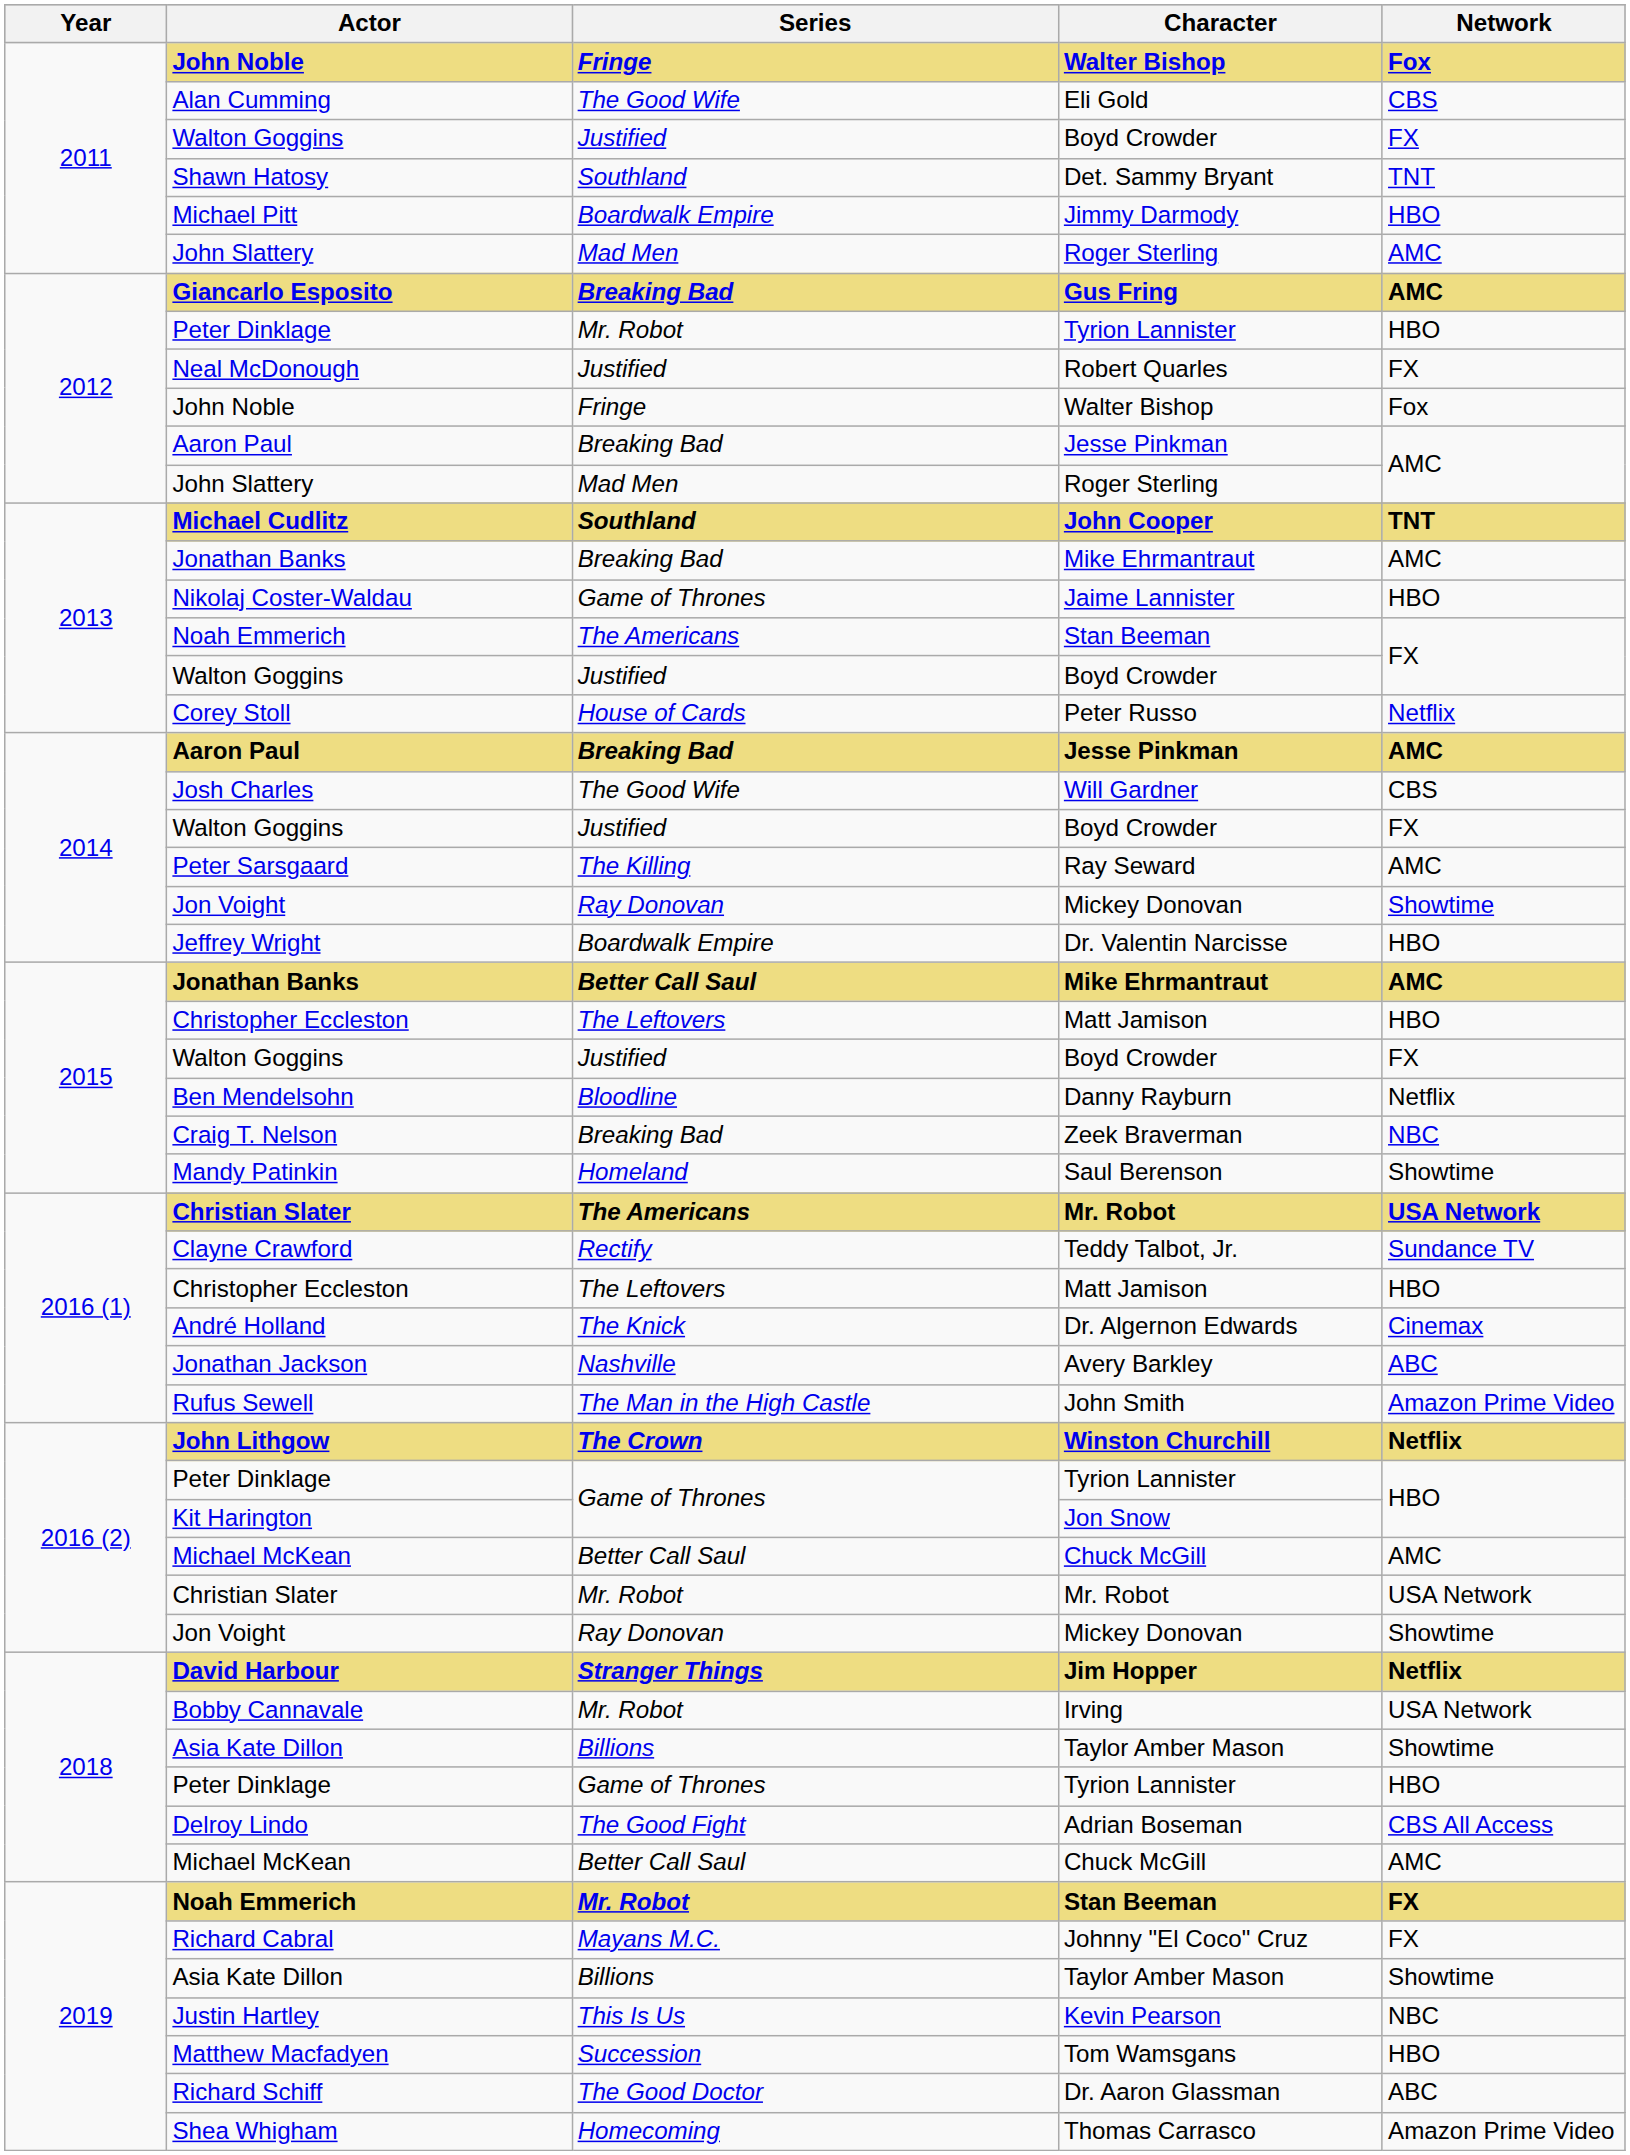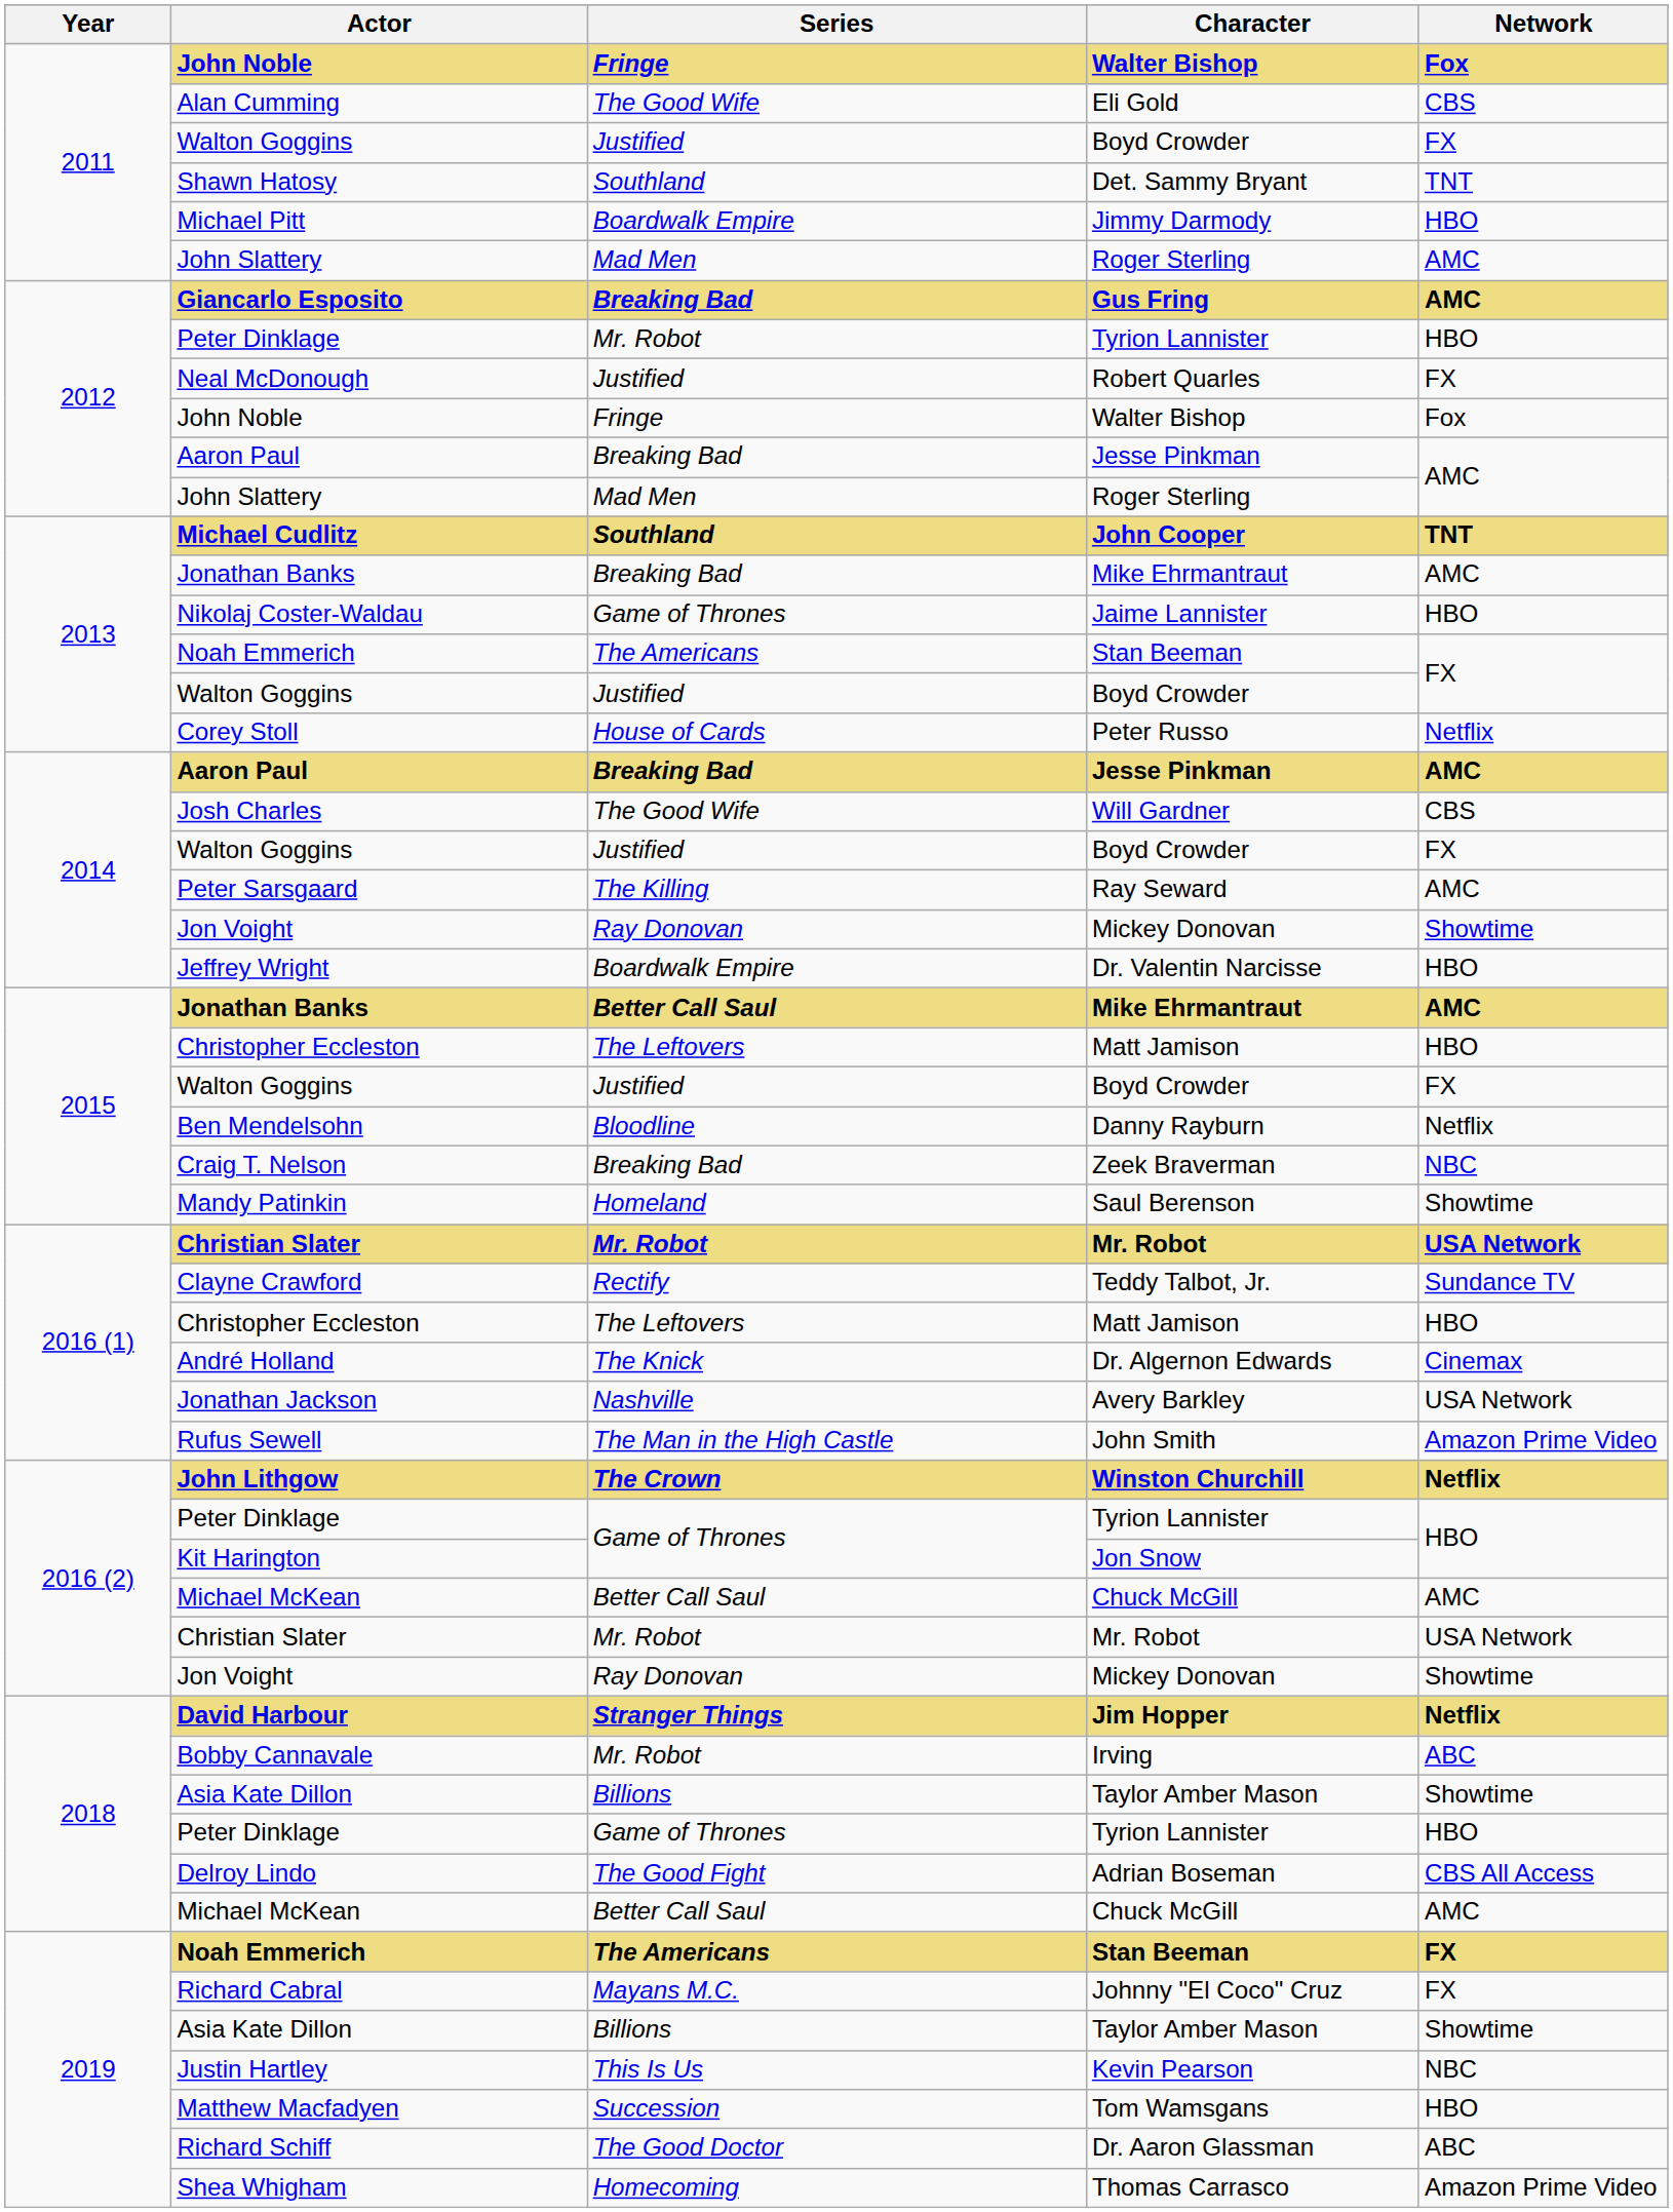2016 (1) / Christian Slater | Series: The Americans -> Mr. Robot
Jonathan Jackson | Network: ABC -> USA Network
Bobby Cannavale | Network: USA Network -> ABC
2019 / Noah Emmerich | Series: Mr. Robot -> The Americans
